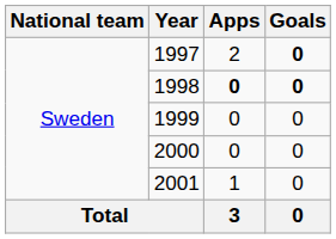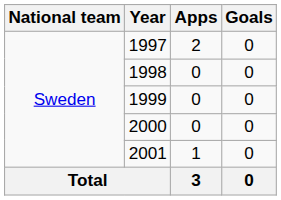1997 | Goals: bold -> normal
1998 | Apps: bold -> normal
1998 | Goals: bold -> normal
